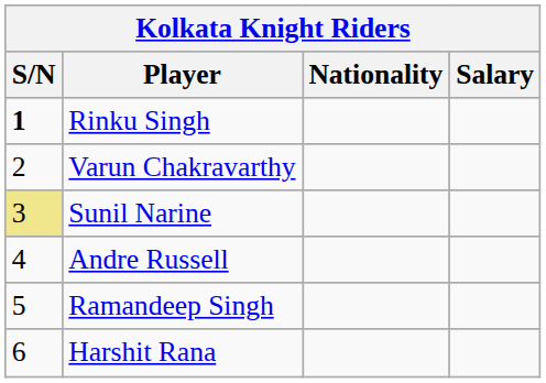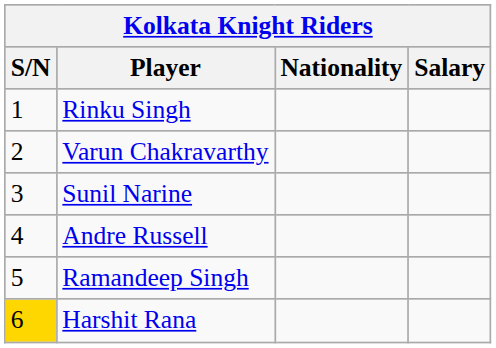Rinku Singh | S/N: bold -> normal
Sunil Narine | S/N: khaki background -> no background
Harshit Rana | S/N: no background -> gold background
